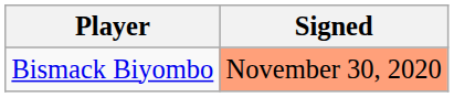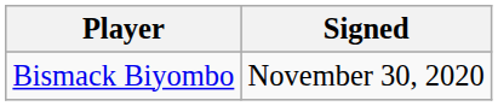Bismack Biyombo | Signed: lightsalmon background -> no background
